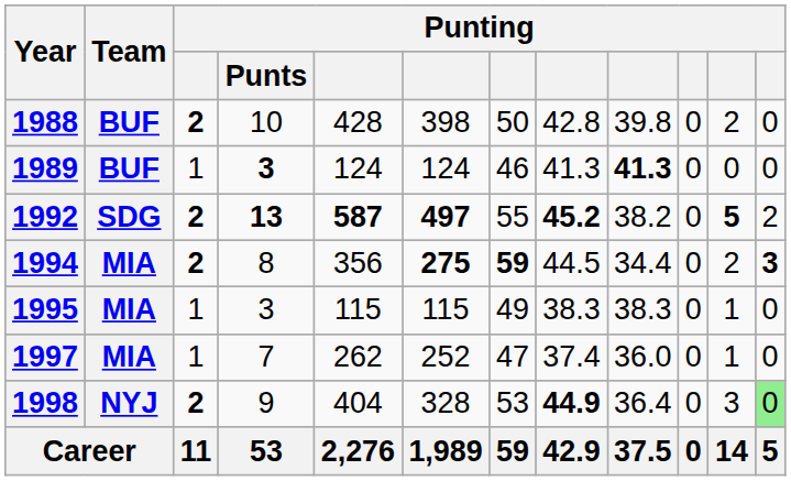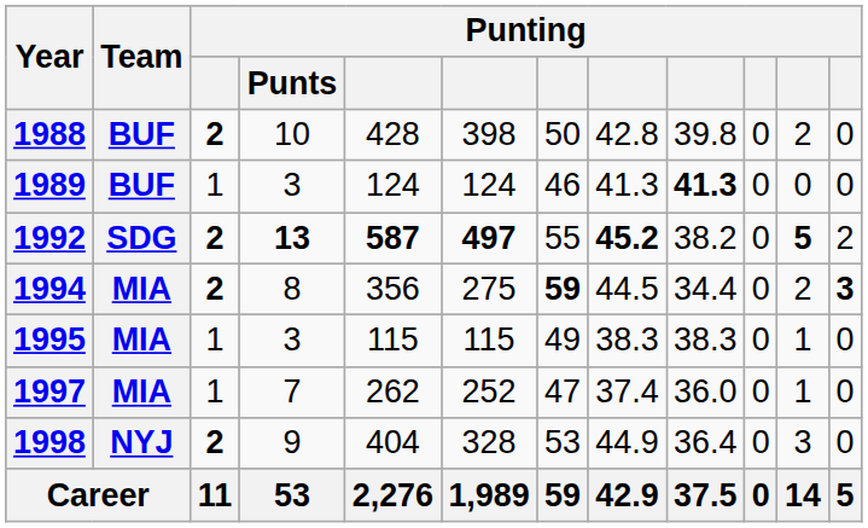1989 | Punting / Punts: bold -> normal
1994 | column 6: bold -> normal
1998 | column 8: bold -> normal
1998 | column 12: lightgreen background -> no background
